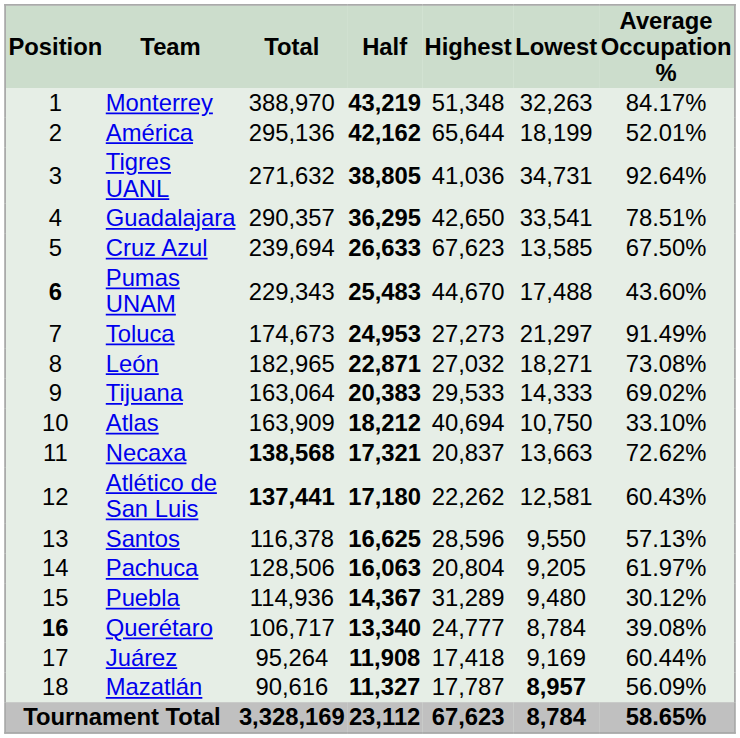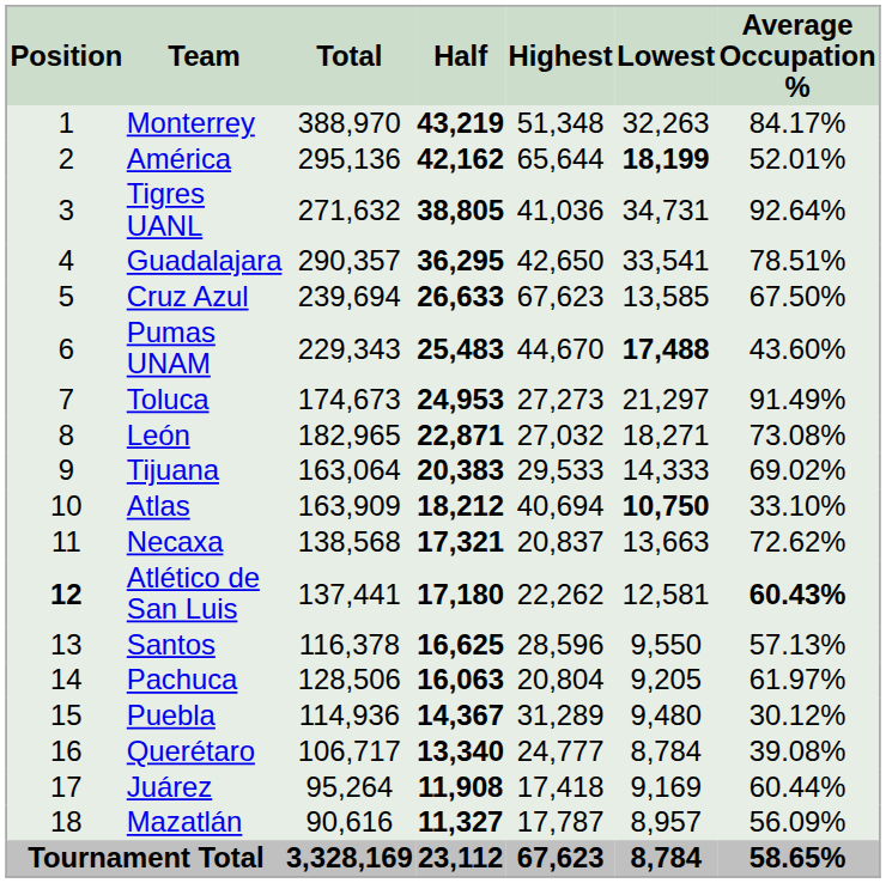América | Lowest: normal -> bold
Pumas UNAM | Position: bold -> normal
Pumas UNAM | Lowest: normal -> bold
Atlas | Lowest: normal -> bold
Necaxa | Total: bold -> normal
Atlético de San Luis | Position: normal -> bold
Atlético de San Luis | Total: bold -> normal
Atlético de San Luis | Average Occupation %: normal -> bold
Querétaro | Position: bold -> normal
Mazatlán | Lowest: bold -> normal
